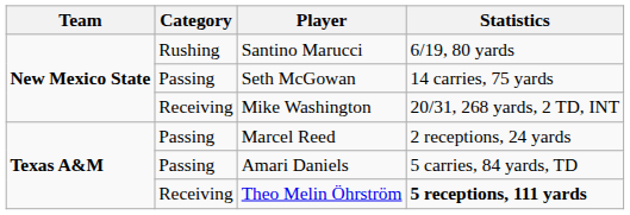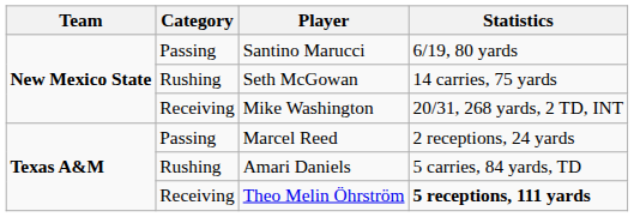Santino Marucci | Category: Rushing -> Passing
Seth McGowan | Category: Passing -> Rushing
Amari Daniels | Category: Passing -> Rushing
